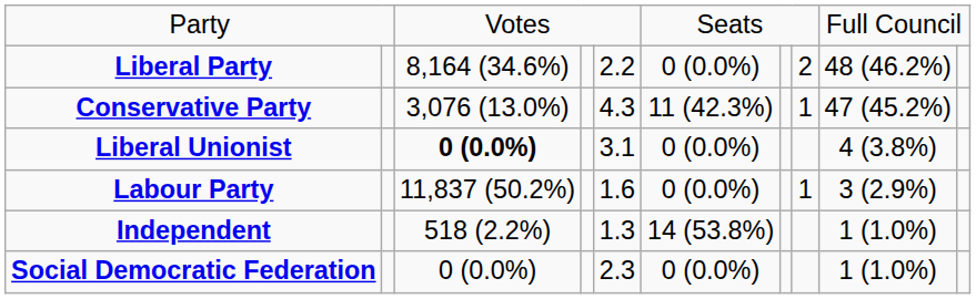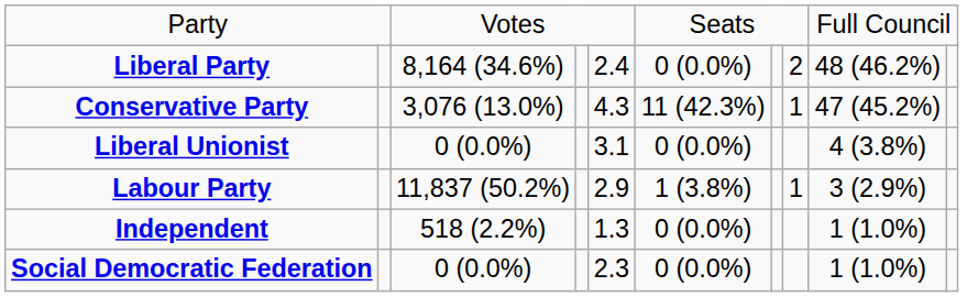Liberal Party | column 5: 2.2 -> 2.4
Liberal Unionist | column 3: bold -> normal
Labour Party | column 5: 1.6 -> 2.9
Labour Party | column 6: 0 (0.0%) -> 1 (3.8%)
Independent | column 6: 14 (53.8%) -> 0 (0.0%)
